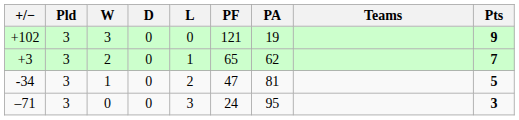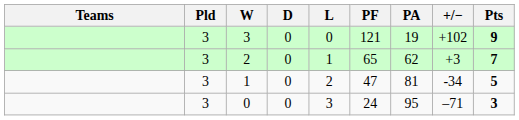columns swapped: Teams <-> +/−
